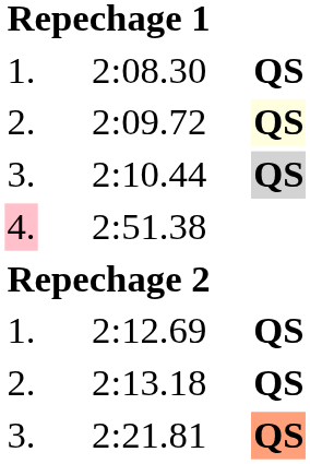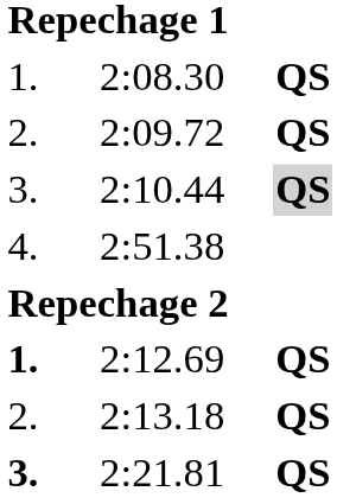2:09.72 | column 3: lightyellow background -> no background
2:51.38 | column 1: pink background -> no background
2:12.69 | column 1: normal -> bold
2:21.81 | column 1: normal -> bold
2:21.81 | column 3: lightsalmon background -> no background
